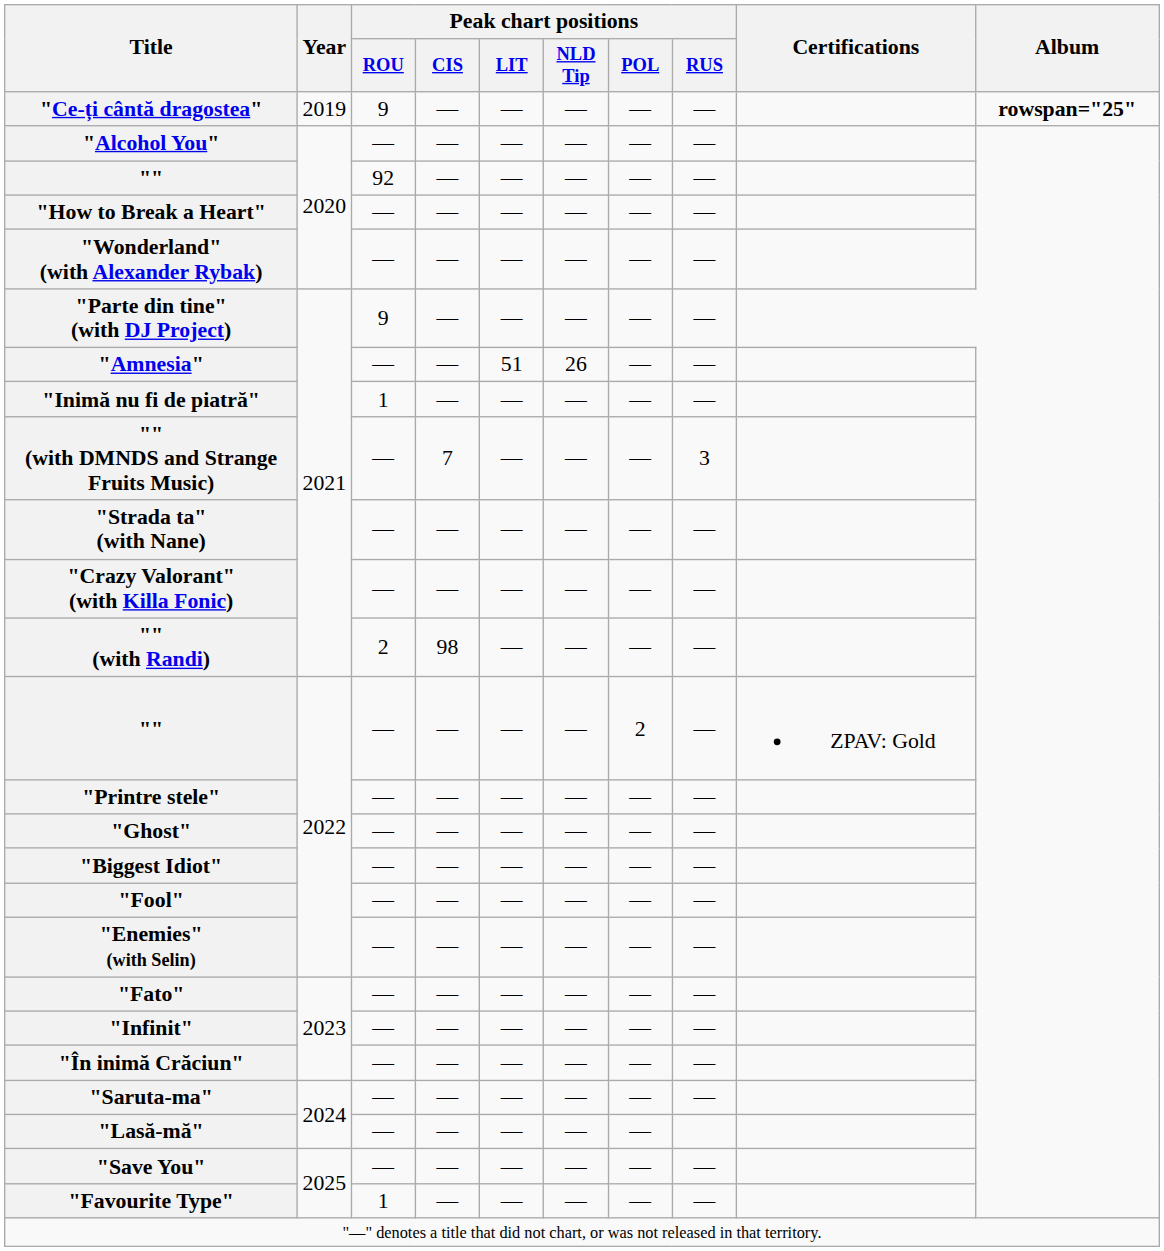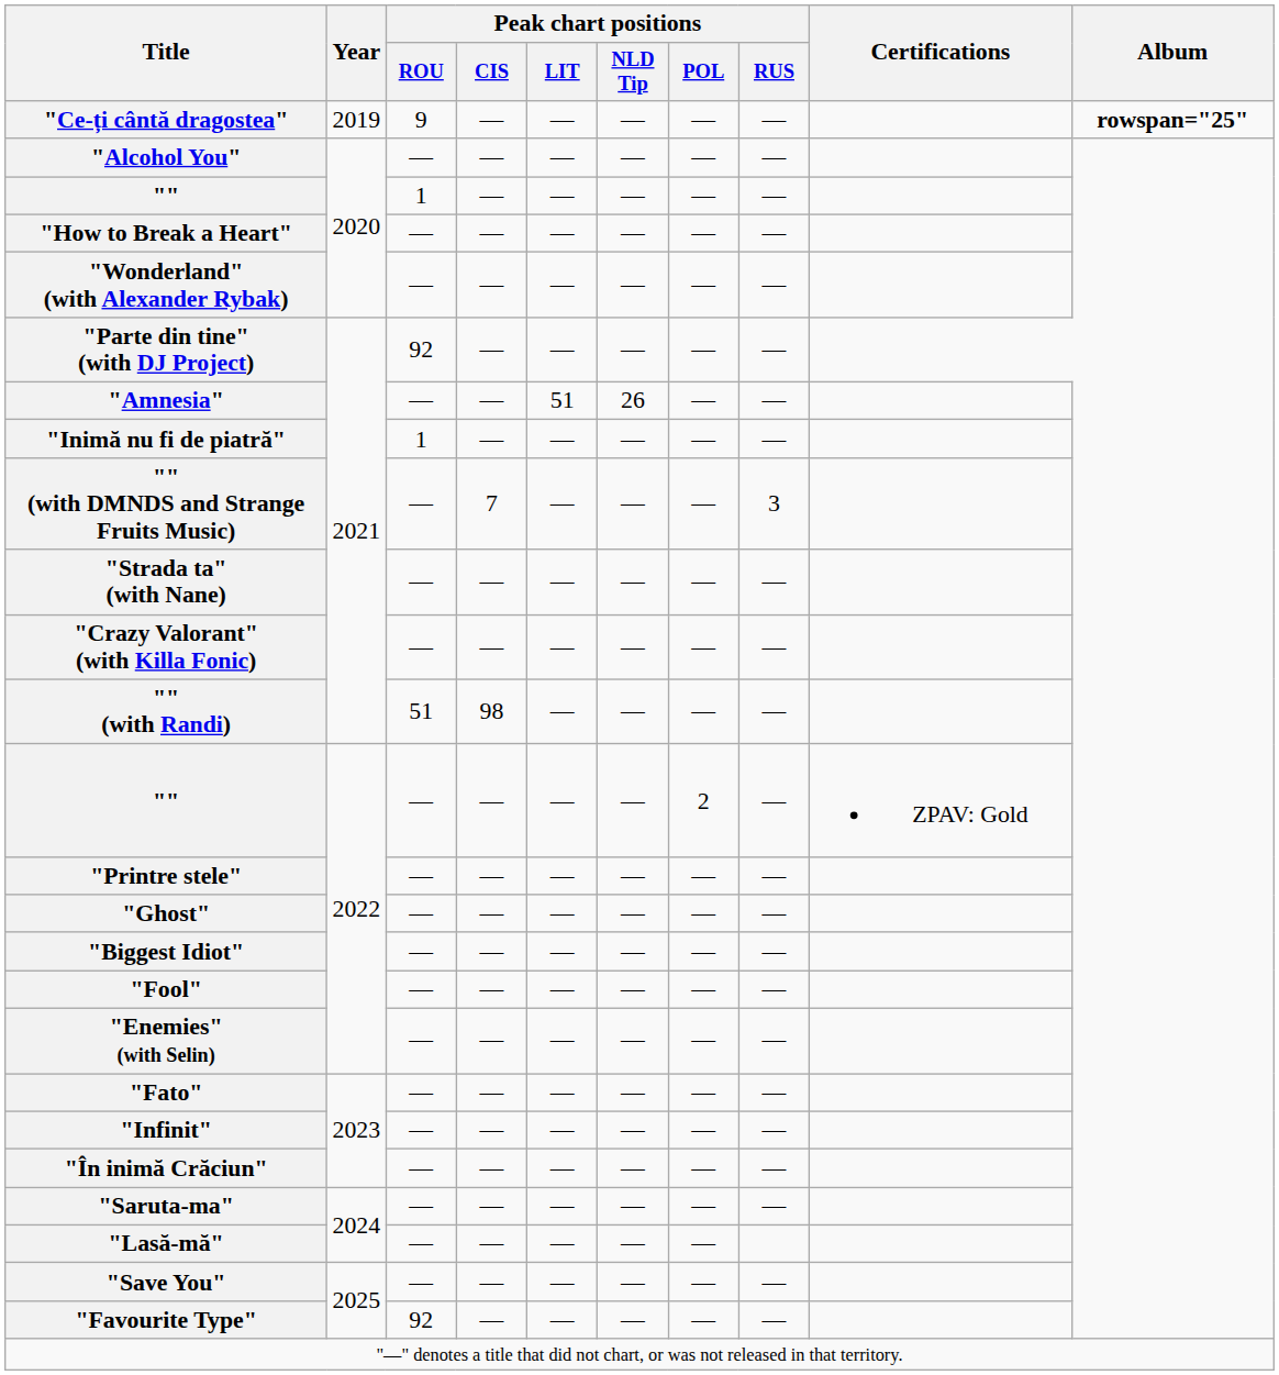"" / 2020 | Peak chart positions / ROU: 92 -> 1
"Parte din tine" (with DJ Project) | Peak chart positions / ROU: 9 -> 92
"" (with Randi) | Peak chart positions / ROU: 2 -> 51
"Favourite Type" | Peak chart positions / ROU: 1 -> 92
